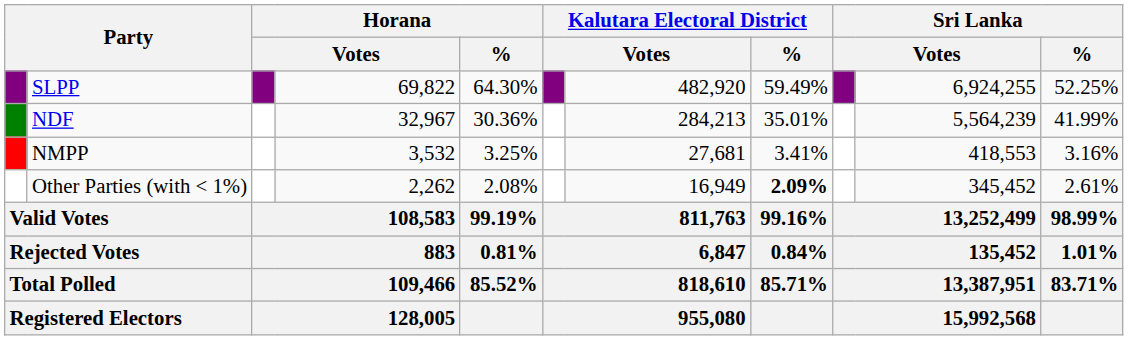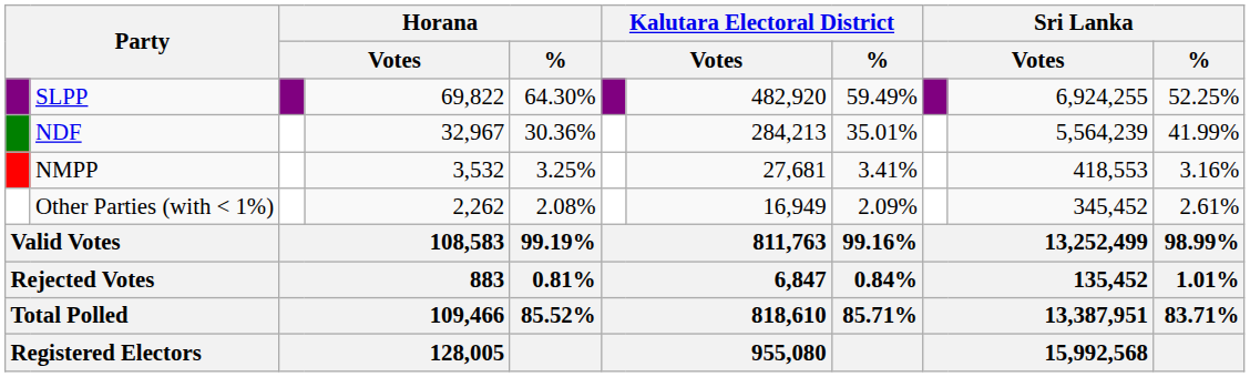Other Parties (with < 1%) | Kalutara Electoral District / %: bold -> normal
